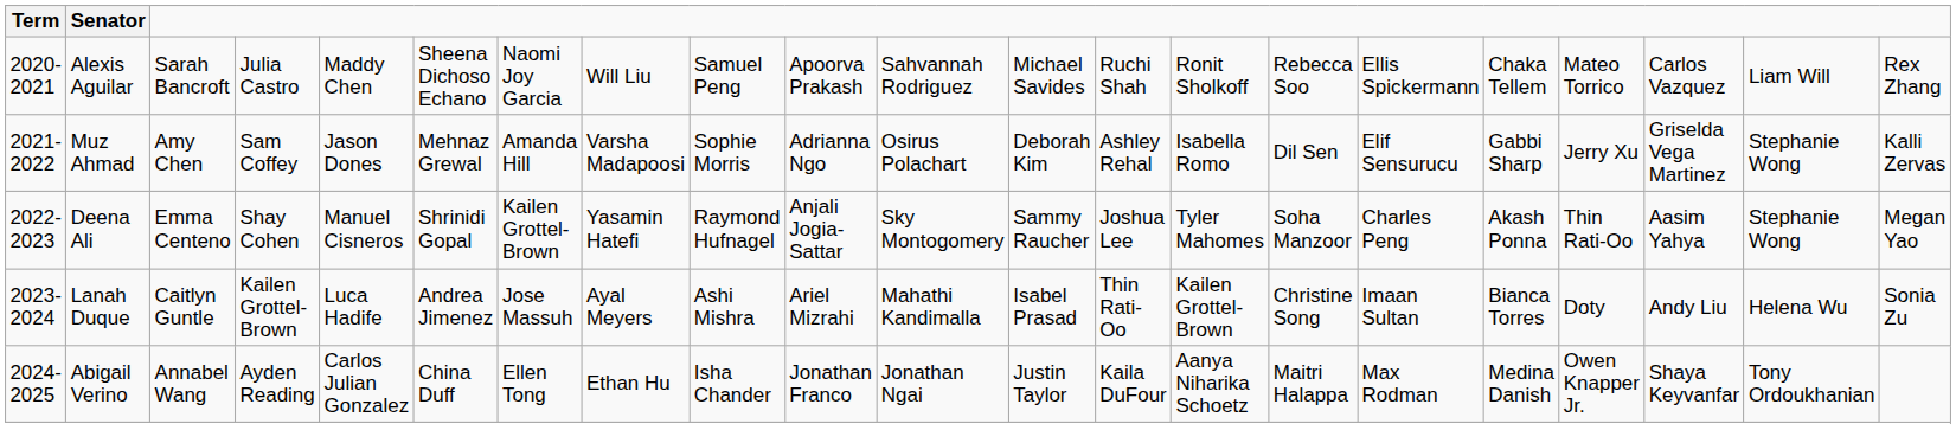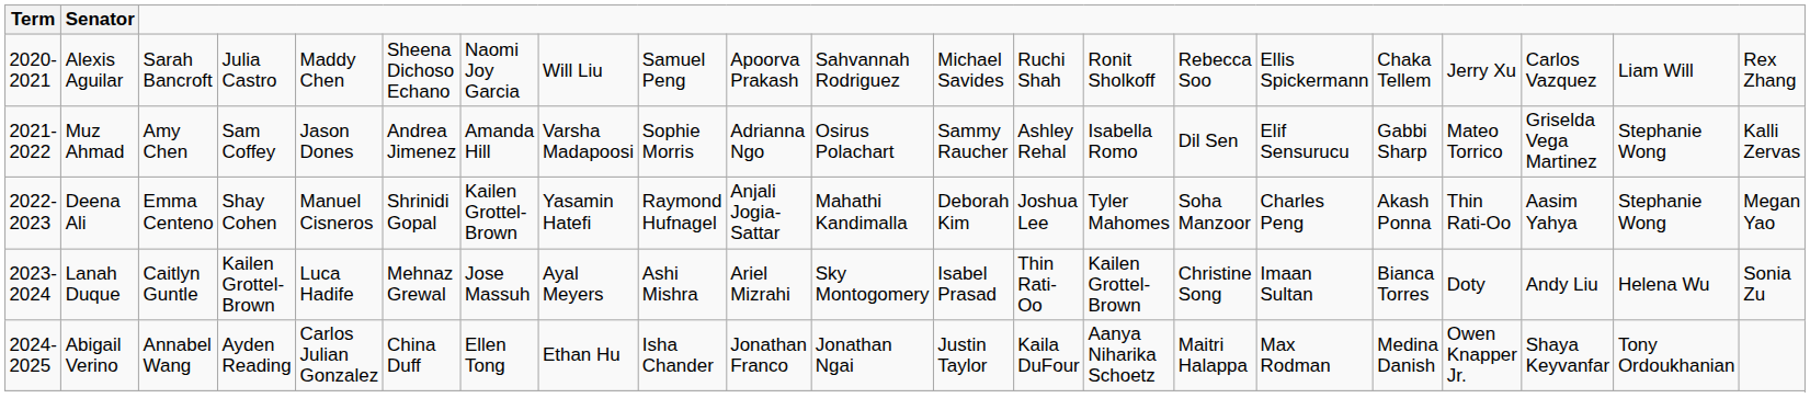Alexis Aguilar | column 18: Mateo Torrico -> Jerry Xu
Muz Ahmad | column 6: Mehnaz Grewal -> Andrea Jimenez
Muz Ahmad | column 12: Deborah Kim -> Sammy Raucher
Muz Ahmad | column 18: Jerry Xu -> Mateo Torrico
Deena Ali | column 11: Sky Montogomery -> Mahathi Kandimalla
Deena Ali | column 12: Sammy Raucher -> Deborah Kim
Lanah Duque | column 6: Andrea Jimenez -> Mehnaz Grewal
Lanah Duque | column 11: Mahathi Kandimalla -> Sky Montogomery
